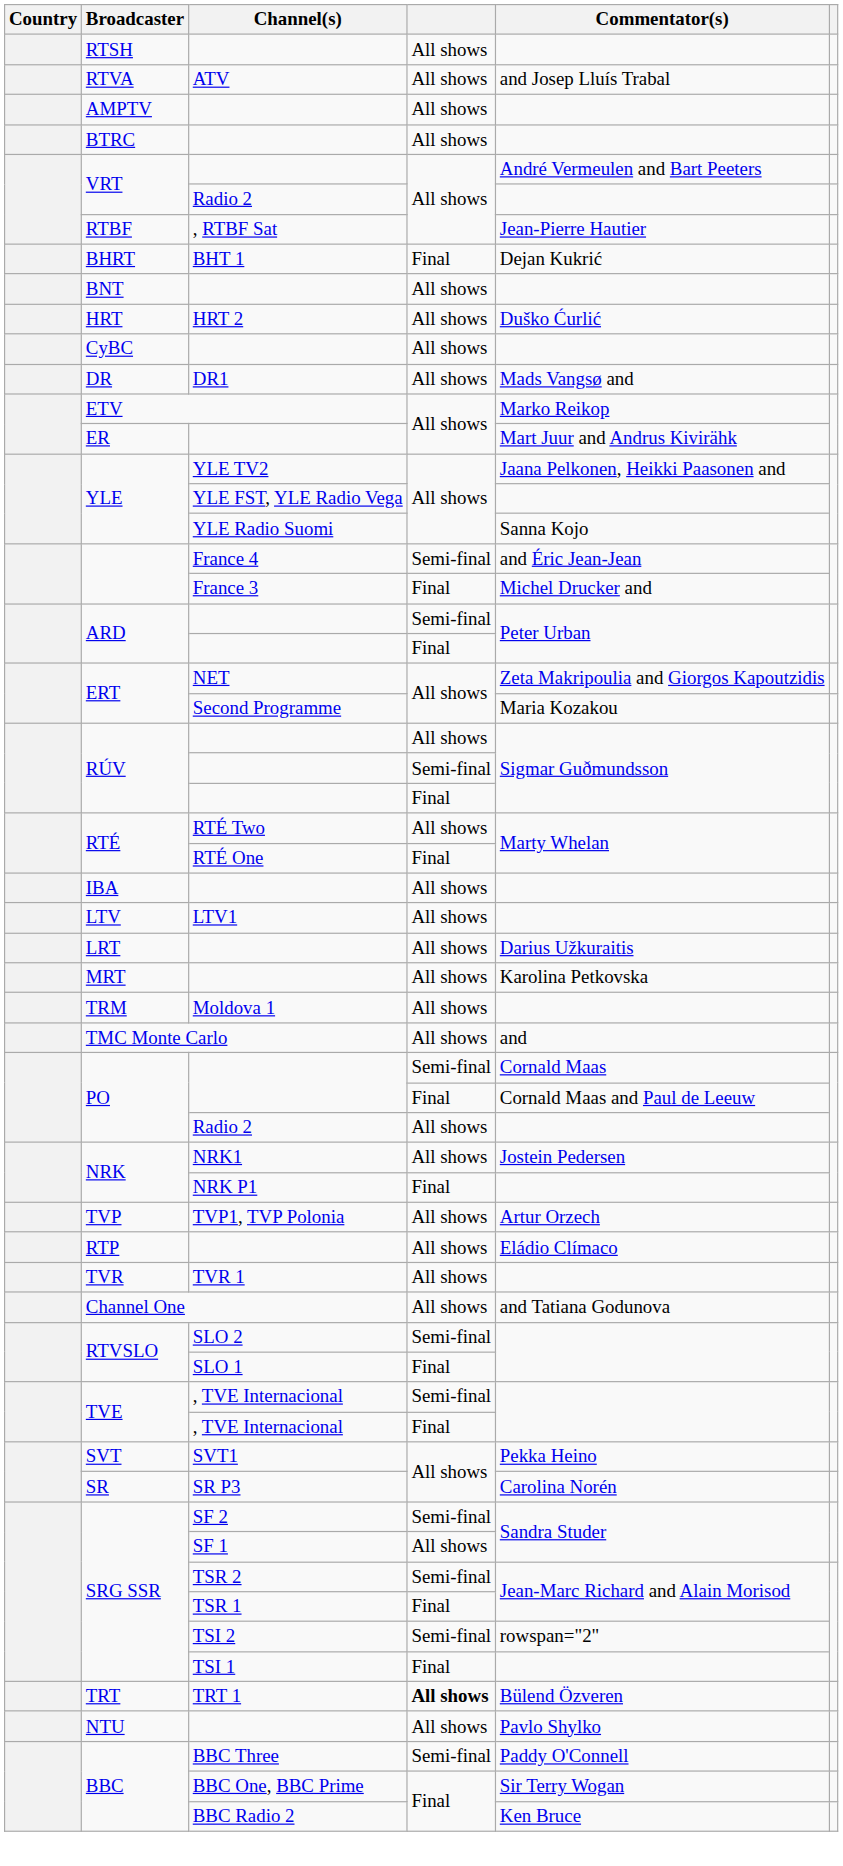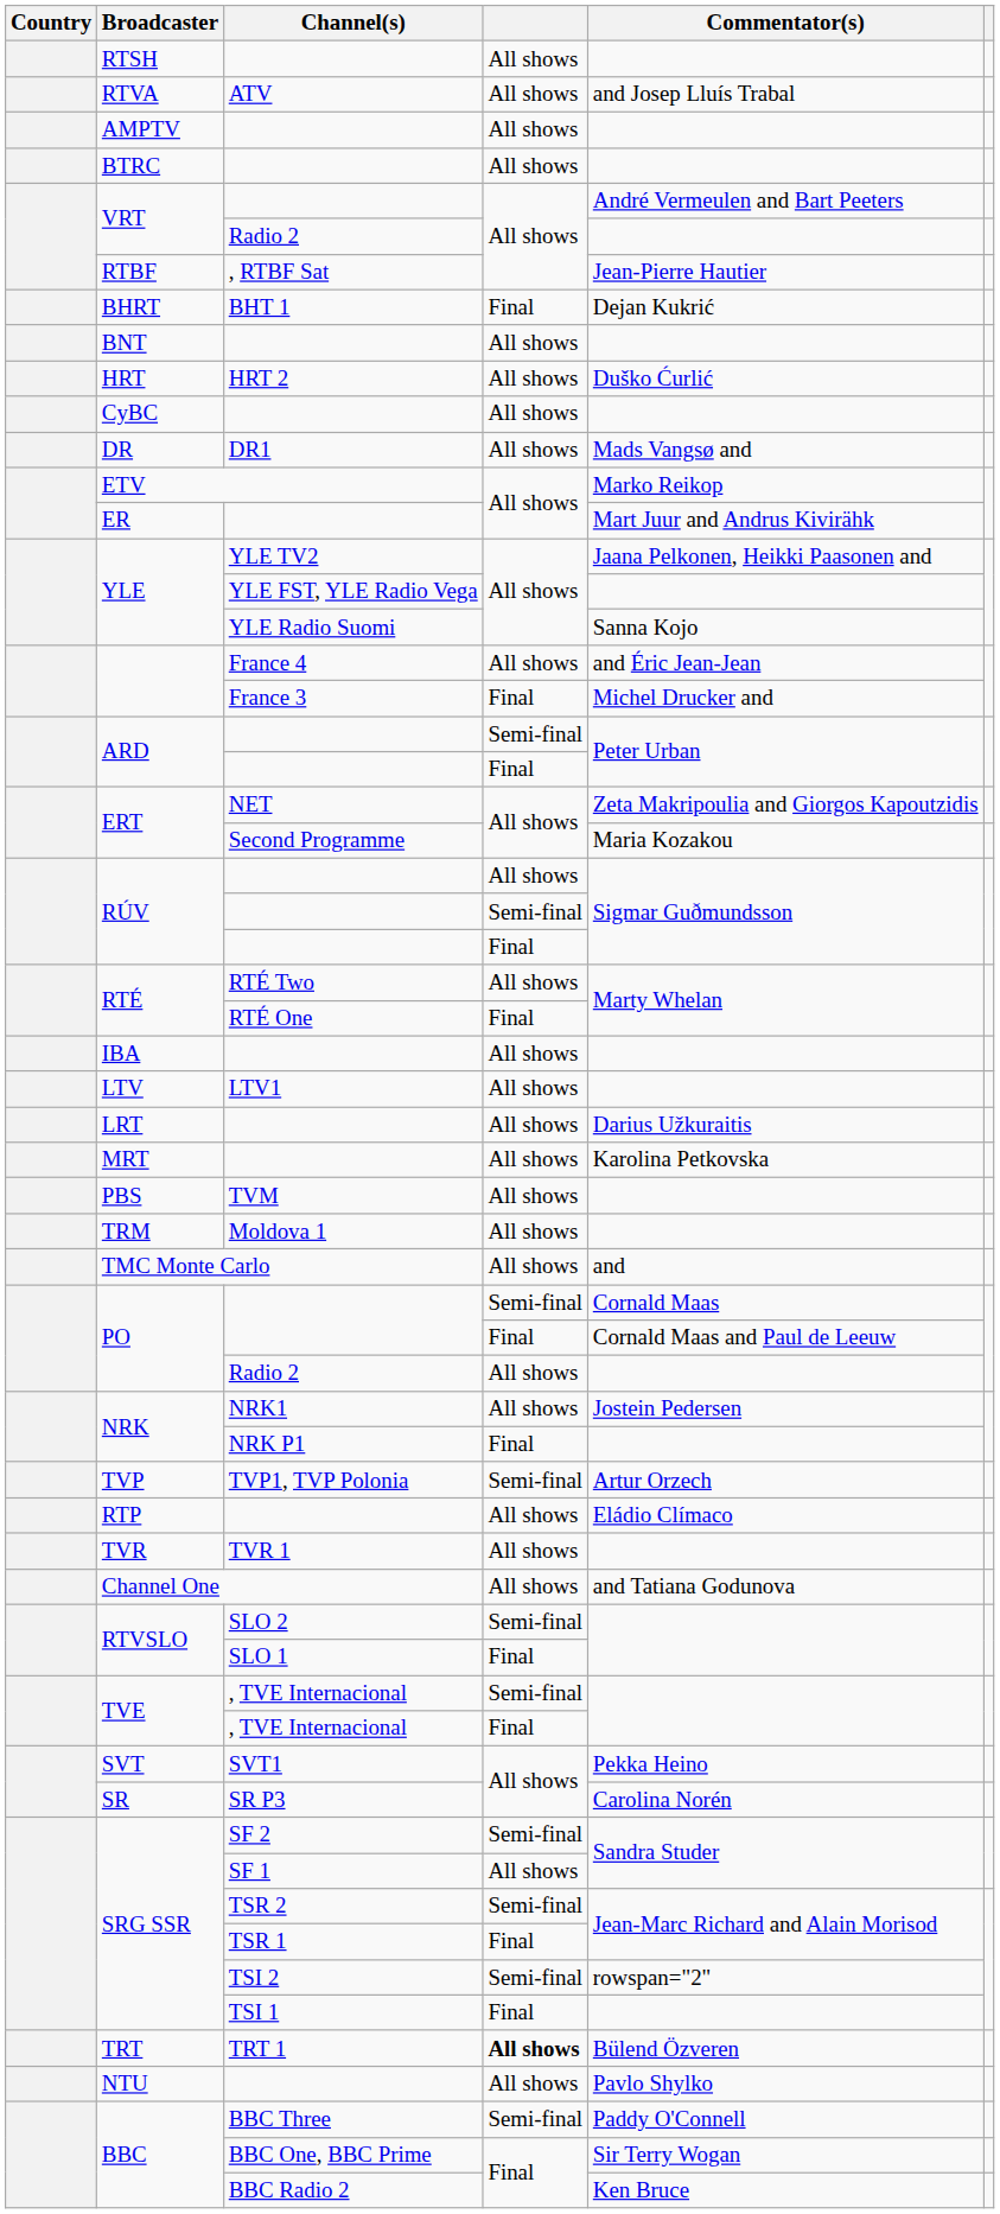France 4 | column 4: Semi-final -> All shows
+ row: PBS | TVM | All shows
TVP1, TVP Polonia | column 4: All shows -> Semi-final
